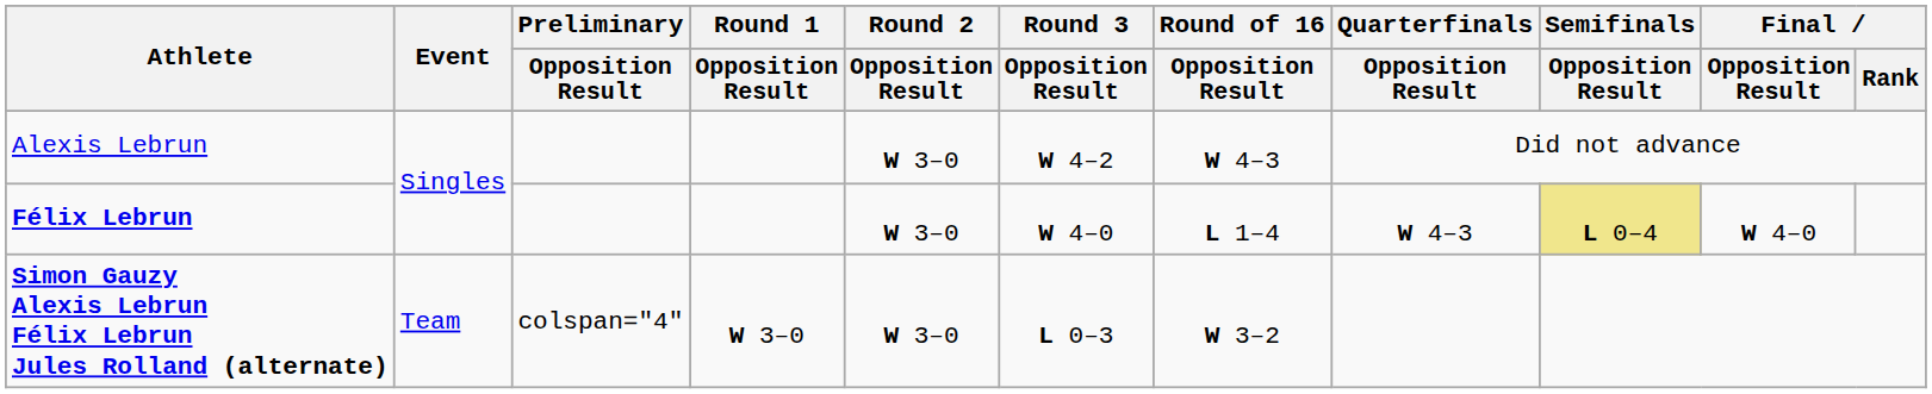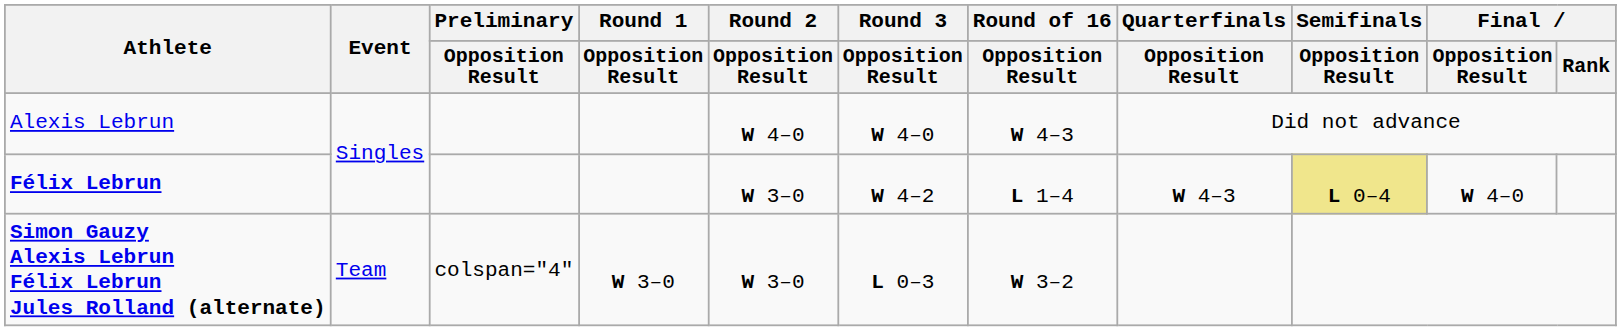Alexis Lebrun | Round 2 / Opposition Result: W 3–0 -> W 4–0
Alexis Lebrun | Round 3 / Opposition Result: W 4–2 -> W 4–0
Félix Lebrun | Round 3 / Opposition Result: W 4–0 -> W 4–2
